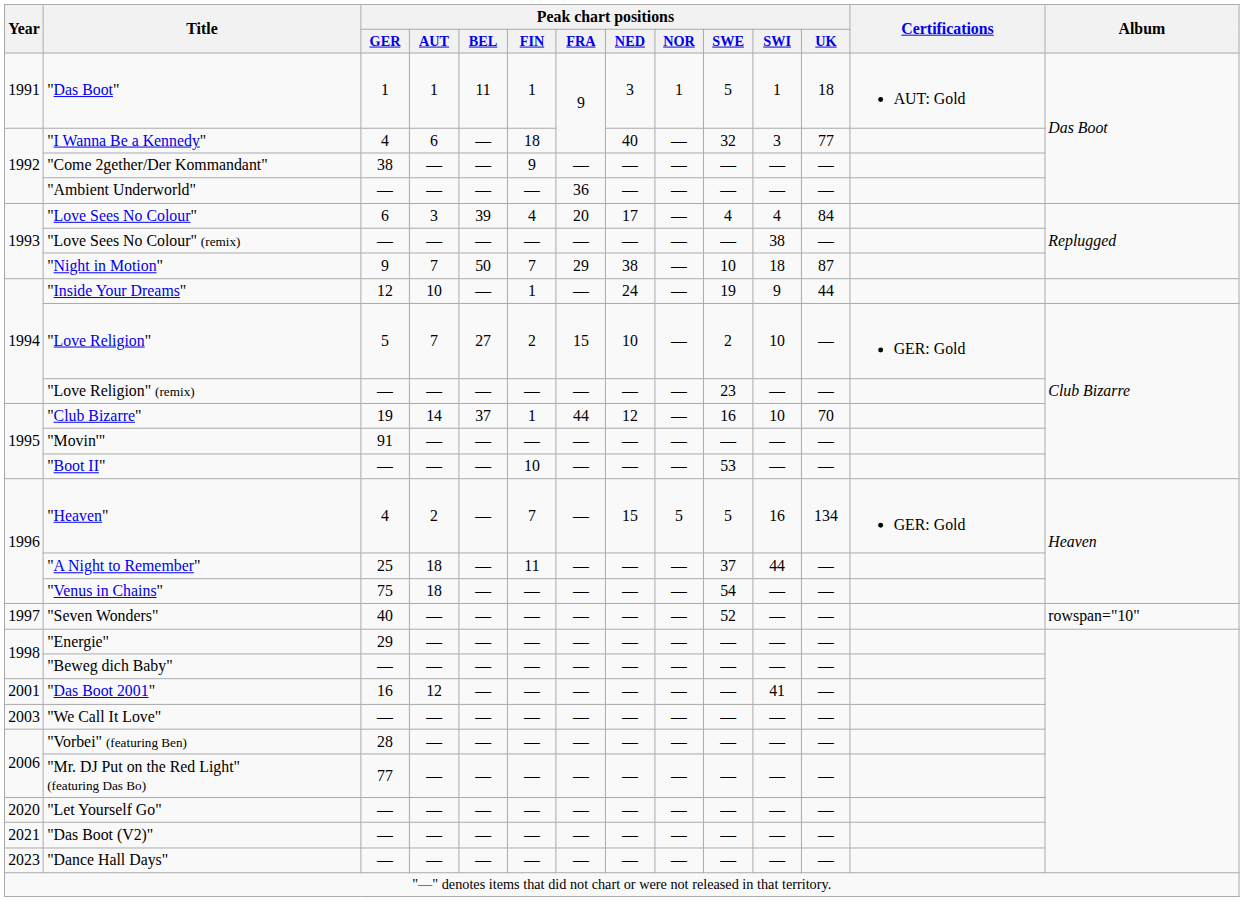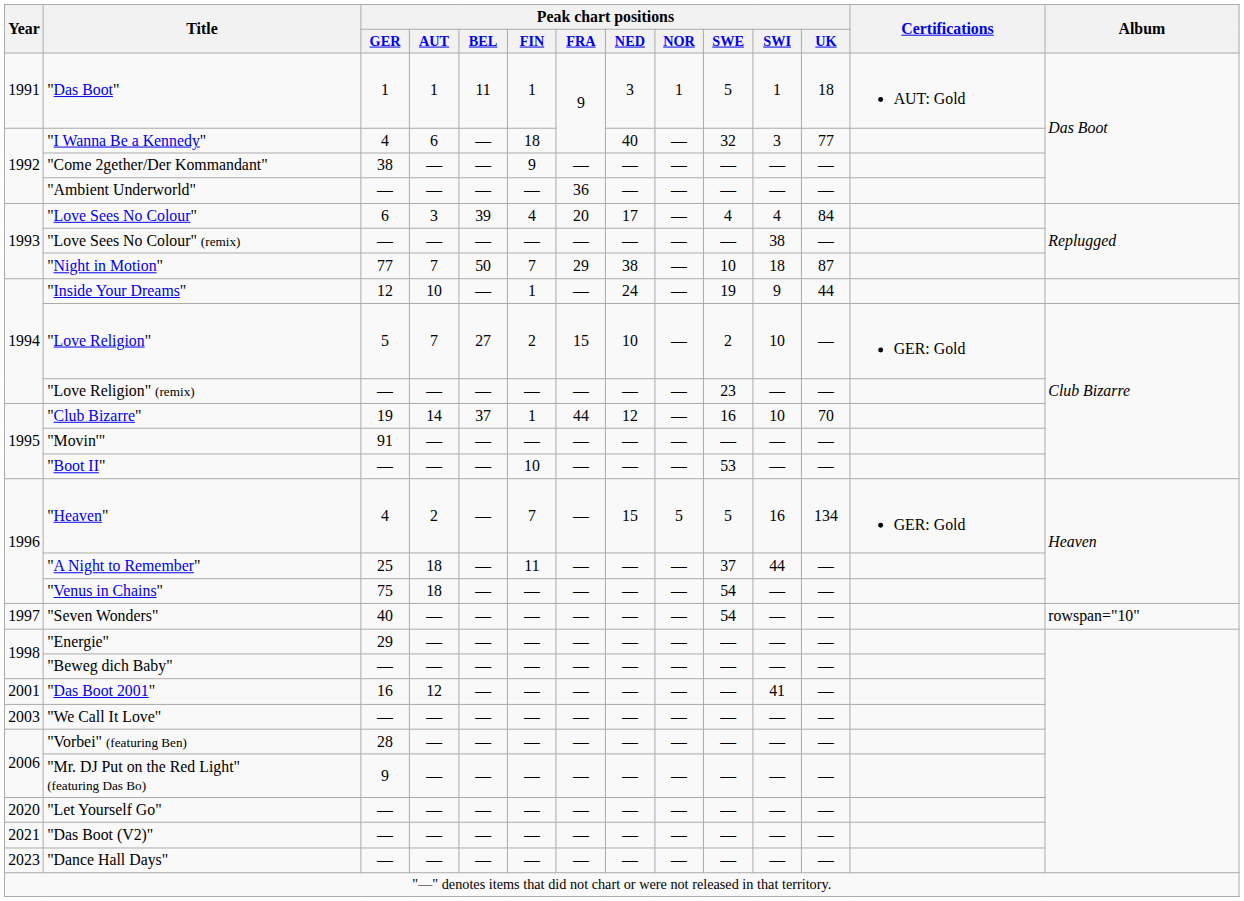"Night in Motion" | Peak chart positions / GER: 9 -> 77
"Seven Wonders" | Peak chart positions / SWE: 52 -> 54
"Mr. DJ Put on the Red Light" (featuring Das Bo) | Peak chart positions / GER: 77 -> 9
